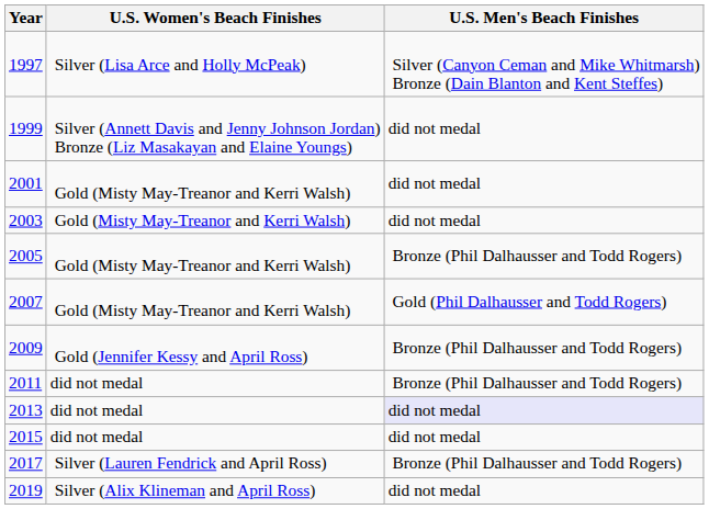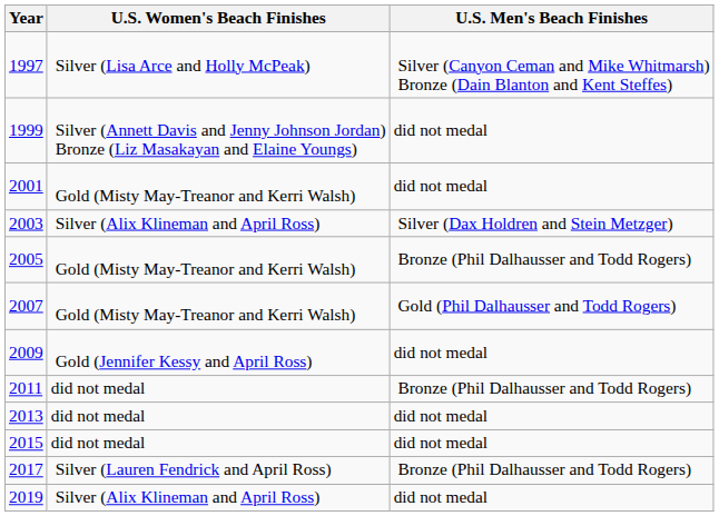2003 | U.S. Women's Beach Finishes: Gold (Misty May-Treanor and Kerri Walsh) -> Silver (Alix Klineman and April Ross)
2003 | U.S. Men's Beach Finishes: did not medal -> Silver (Dax Holdren and Stein Metzger)
2009 | U.S. Men's Beach Finishes: Bronze (Phil Dalhausser and Todd Rogers) -> did not medal
2013 | U.S. Men's Beach Finishes: lavender background -> no background
